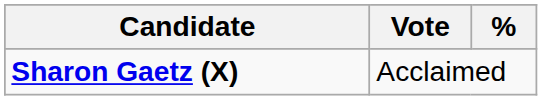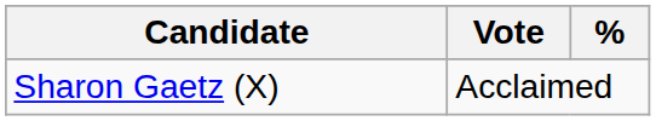Sharon Gaetz (X) | Candidate: bold -> normal
